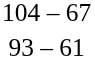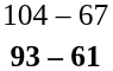93 – 61 | column 1: normal -> bold
